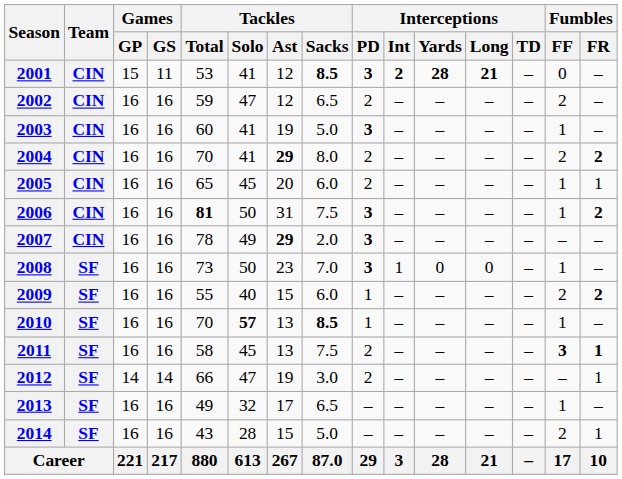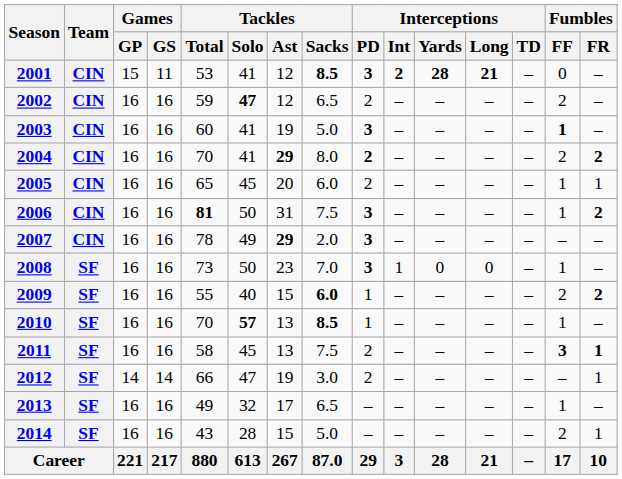2002 | Tackles / Solo: normal -> bold
2003 | Fumbles / FF: normal -> bold
2004 | Interceptions / PD: normal -> bold
2009 | Tackles / Sacks: normal -> bold
